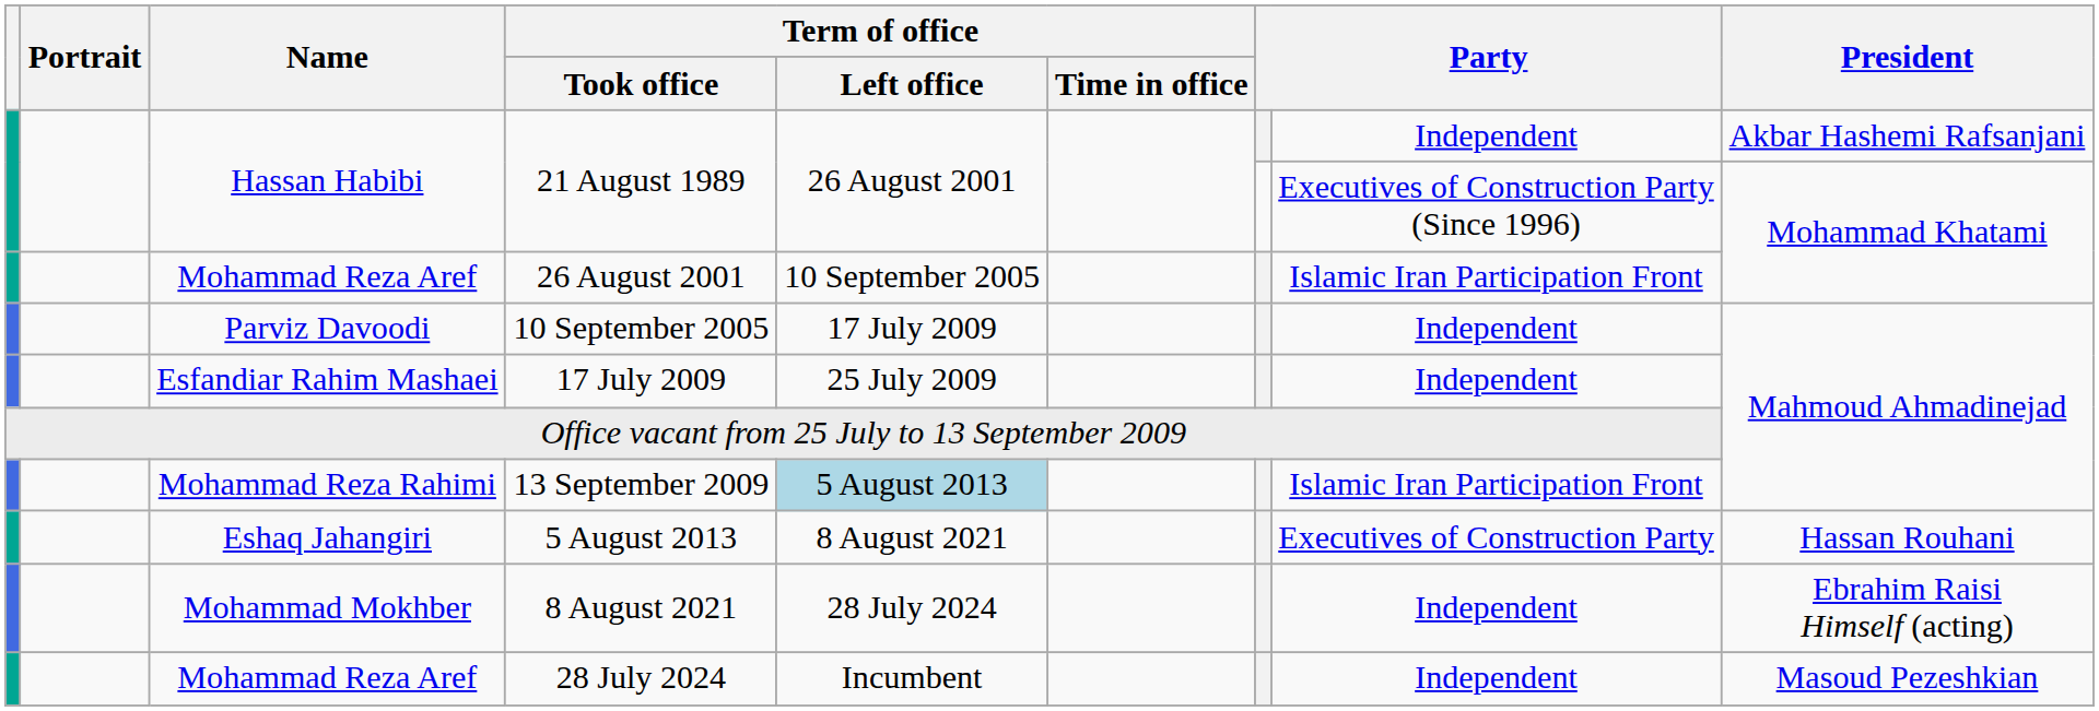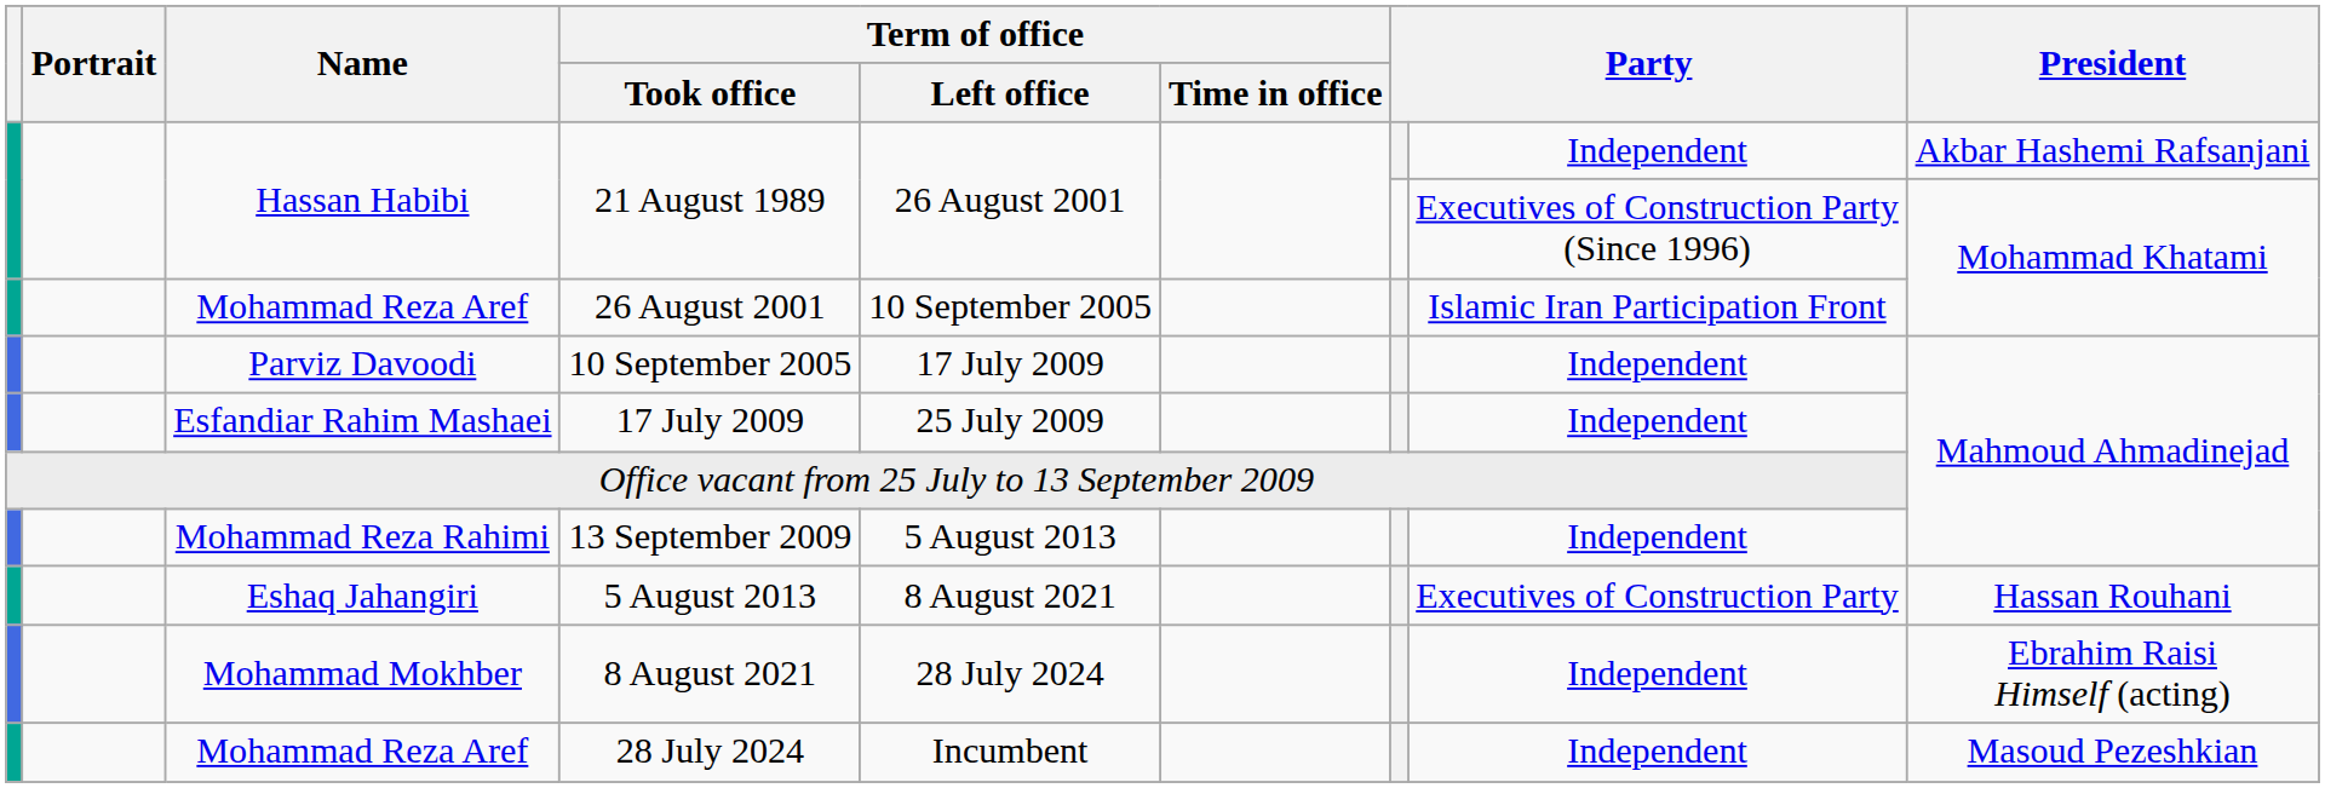13 September 2009 | Term of office / Left office: lightblue background -> no background
13 September 2009 | column 8: Islamic Iran Participation Front -> Independent
